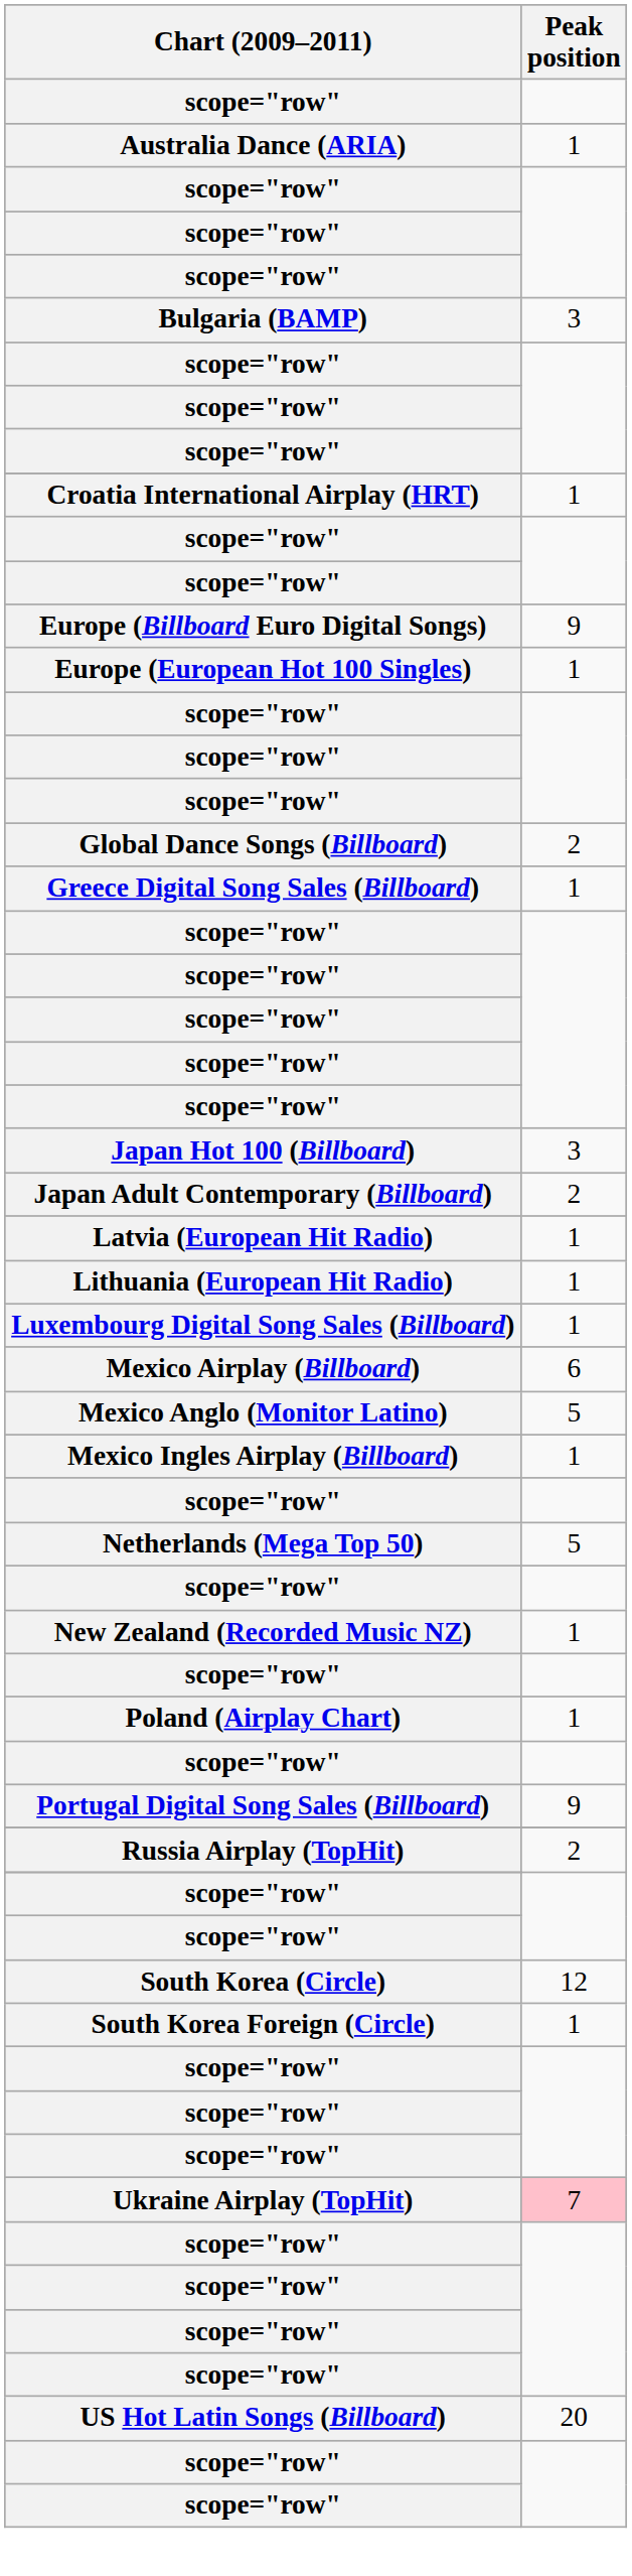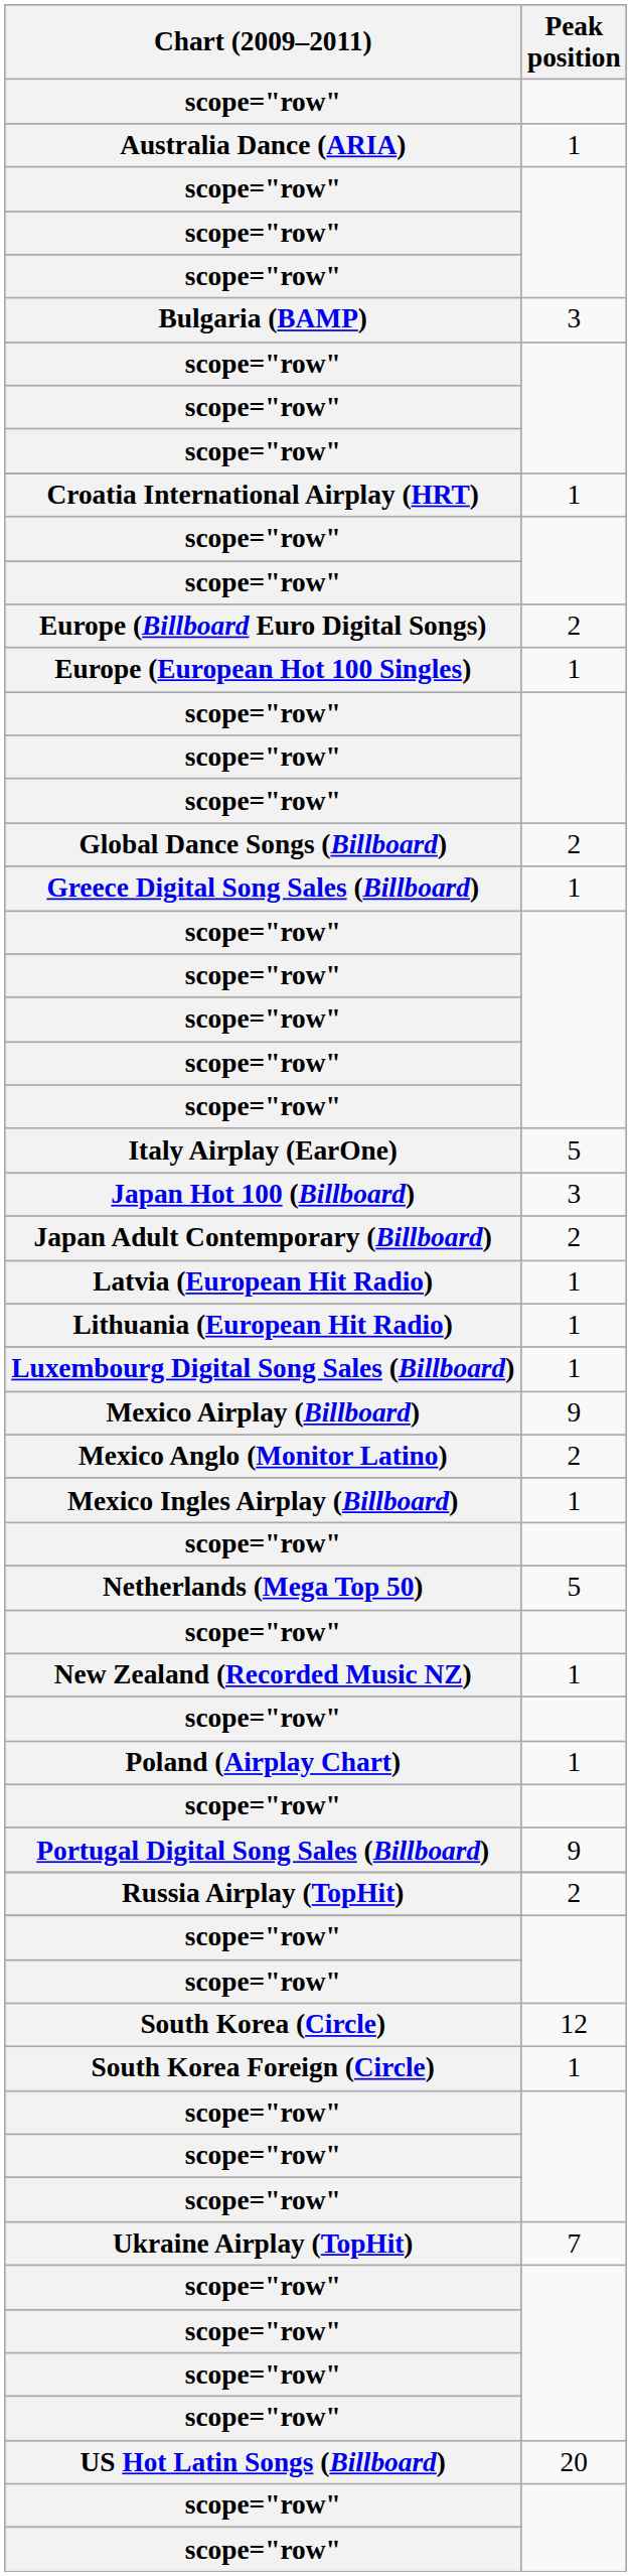Europe (Billboard Euro Digital Songs) | Peak position: 9 -> 2
+ row: Italy Airplay (EarOne) | 5
Mexico Airplay (Billboard) | Peak position: 6 -> 9
Mexico Anglo (Monitor Latino) | Peak position: 5 -> 2
Ukraine Airplay (TopHit) | Peak position: pink background -> no background
